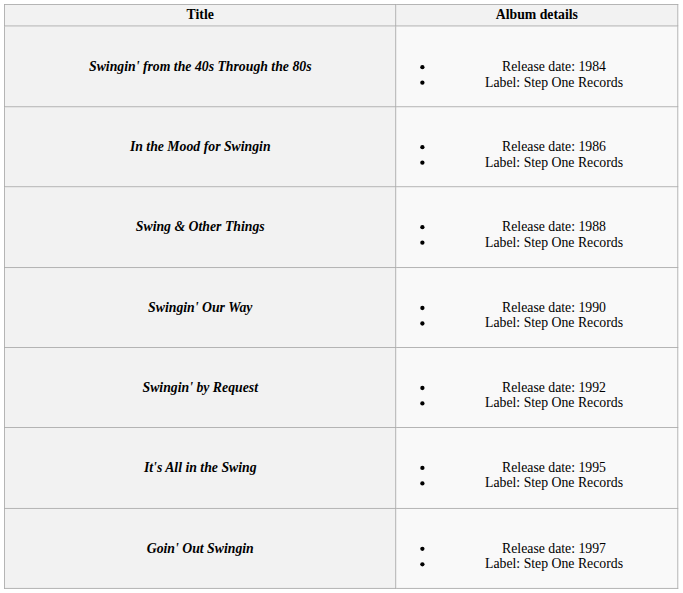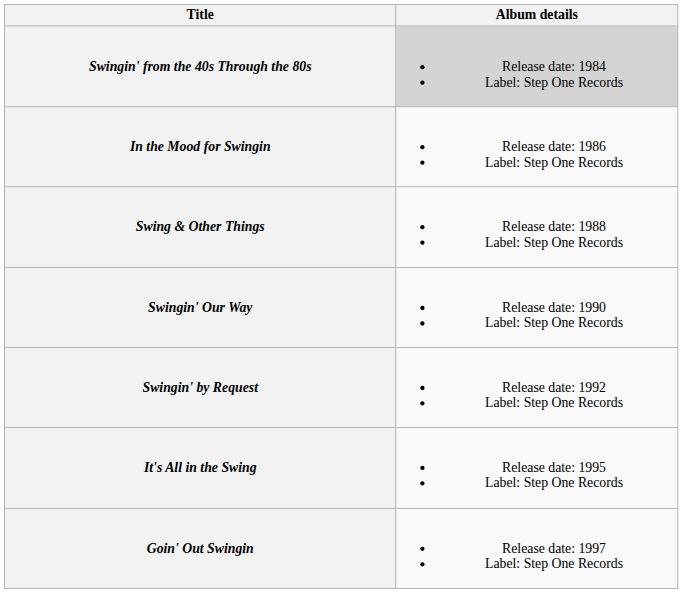Swingin' from the 40s Through the 80s | Album details: no background -> lightgrey background
